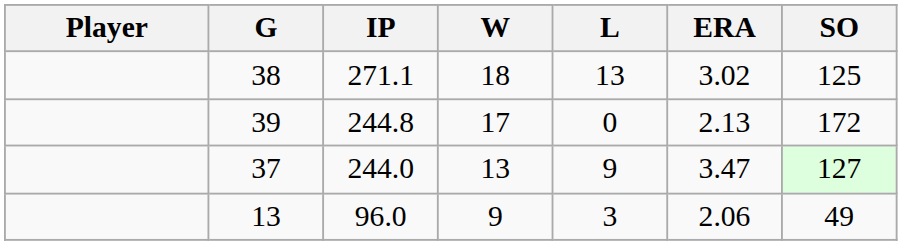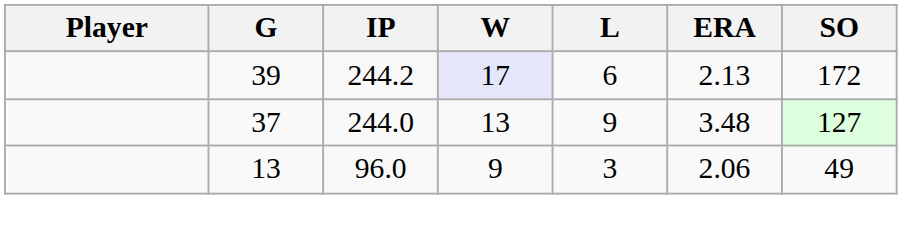- row: 38 | 271.1 | 18 | 13 | 3.02 | 125
39 | IP: 244.8 -> 244.2
39 | W: no background -> lavender background
39 | L: 0 -> 6
37 | ERA: 3.47 -> 3.48
